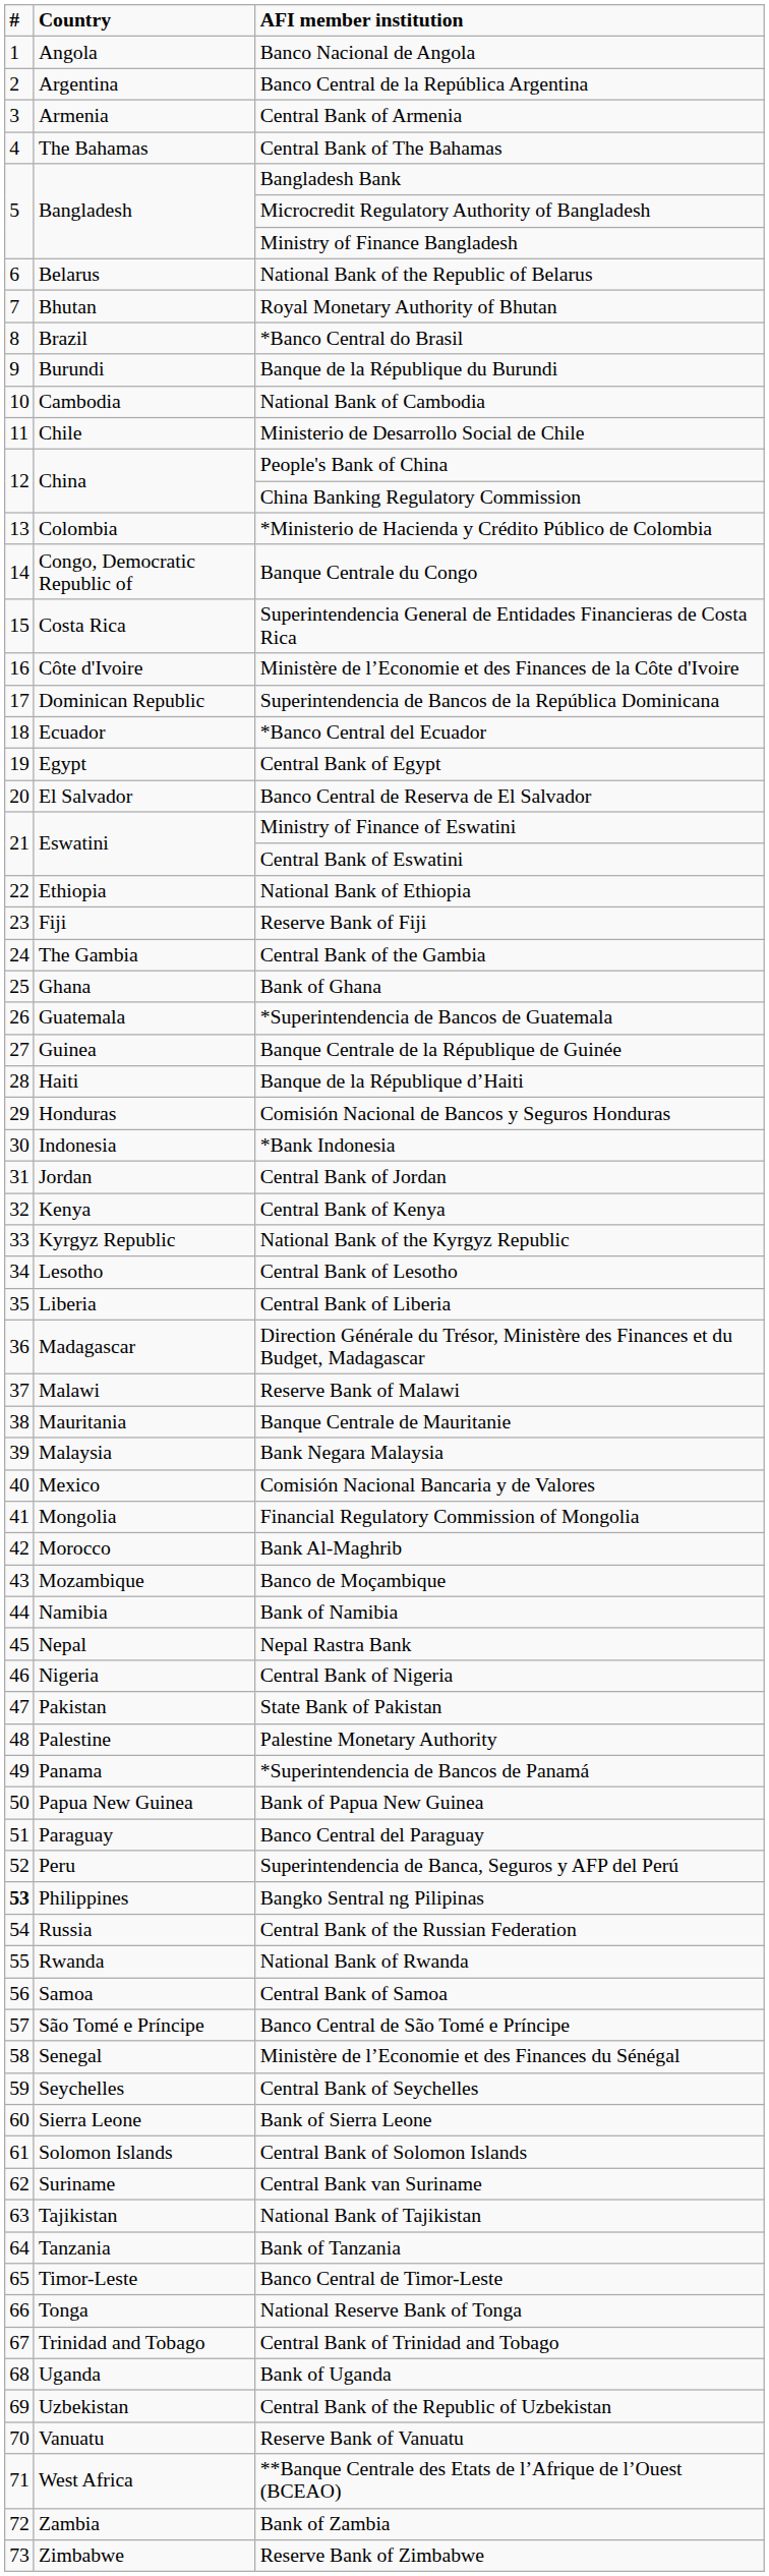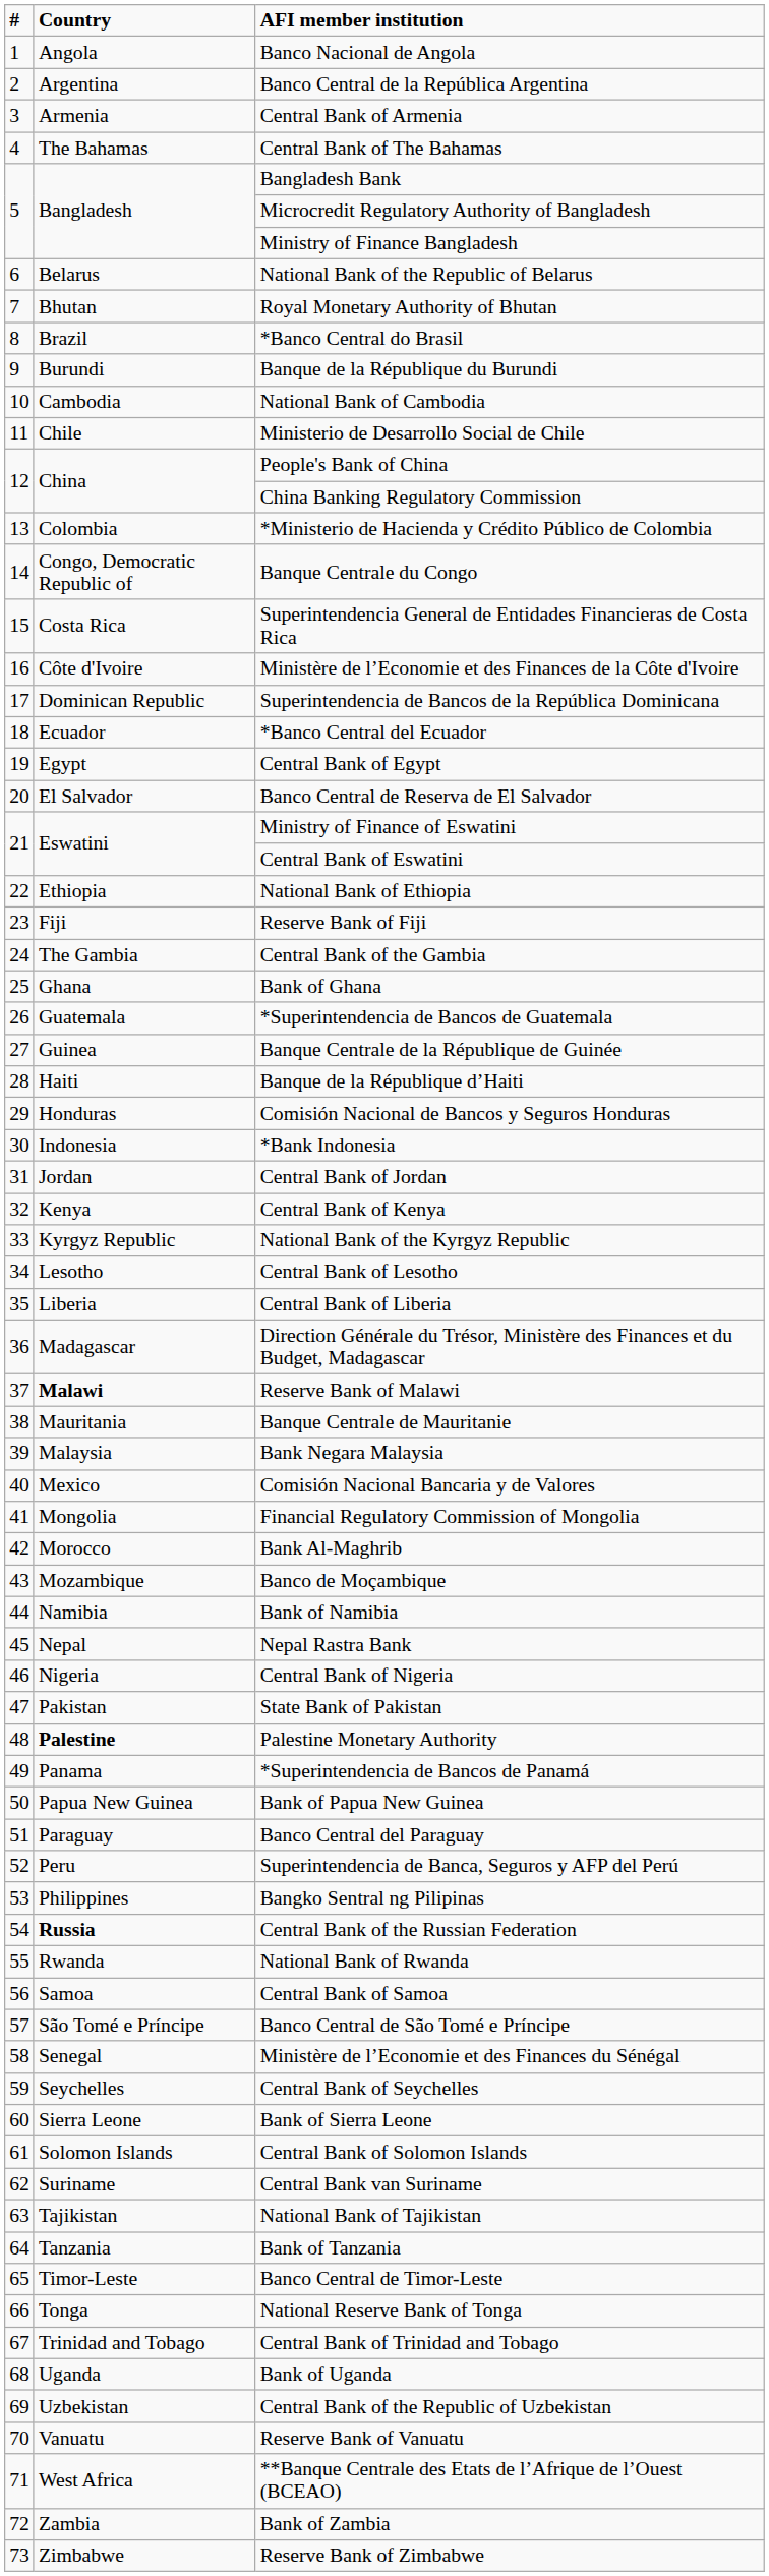Reserve Bank of Malawi | Country: normal -> bold
Palestine Monetary Authority | Country: normal -> bold
Bangko Sentral ng Pilipinas | #: bold -> normal
Central Bank of the Russian Federation | Country: normal -> bold
